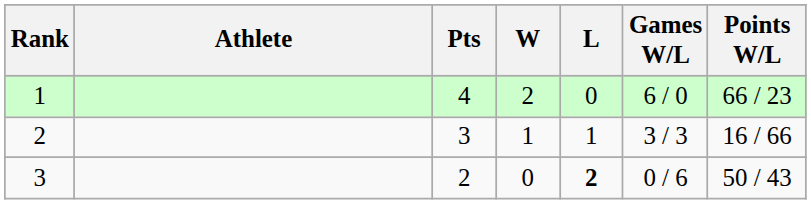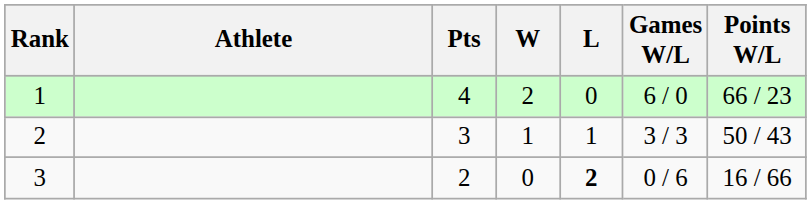row 3 | Points W/L: 16 / 66 -> 50 / 43
row 4 | Points W/L: 50 / 43 -> 16 / 66
